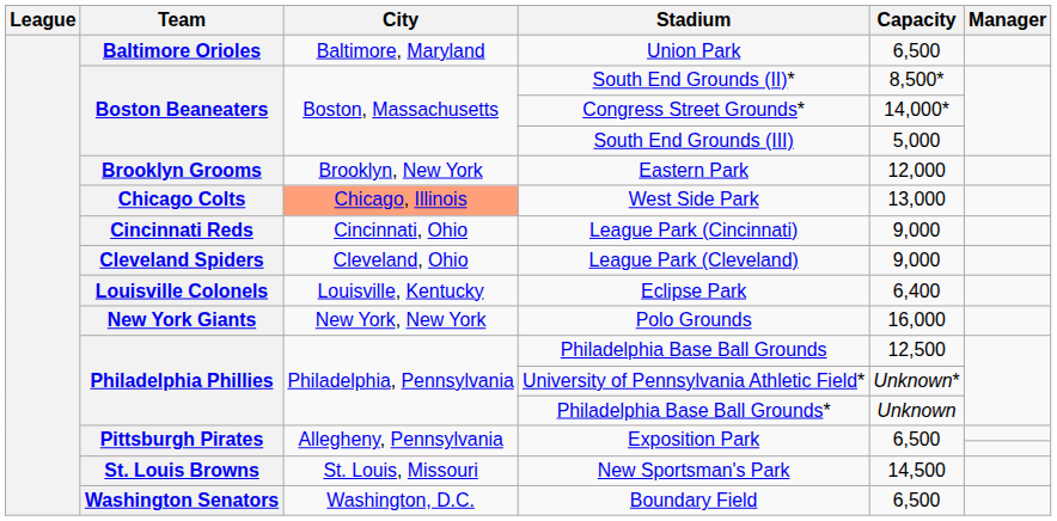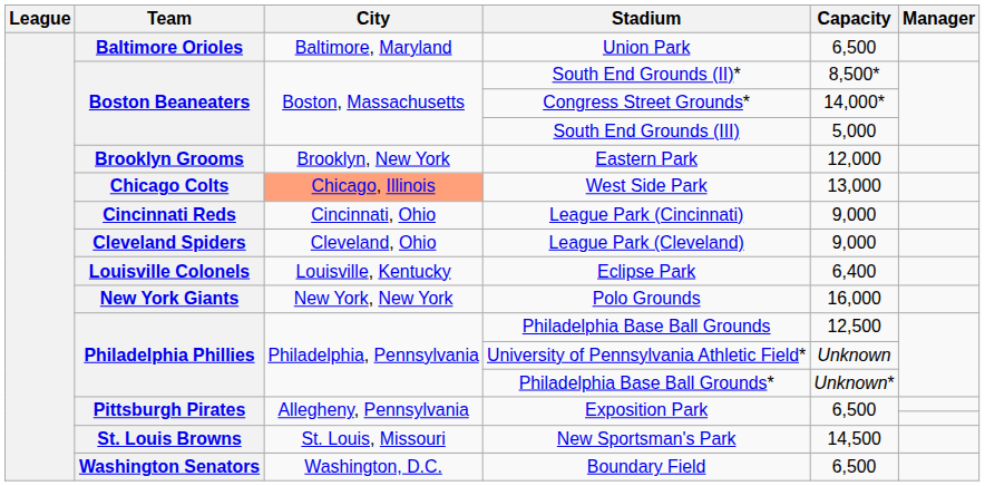University of Pennsylvania Athletic Field* | Capacity: Unknown* -> Unknown
Philadelphia Base Ball Grounds* | Capacity: Unknown -> Unknown*
